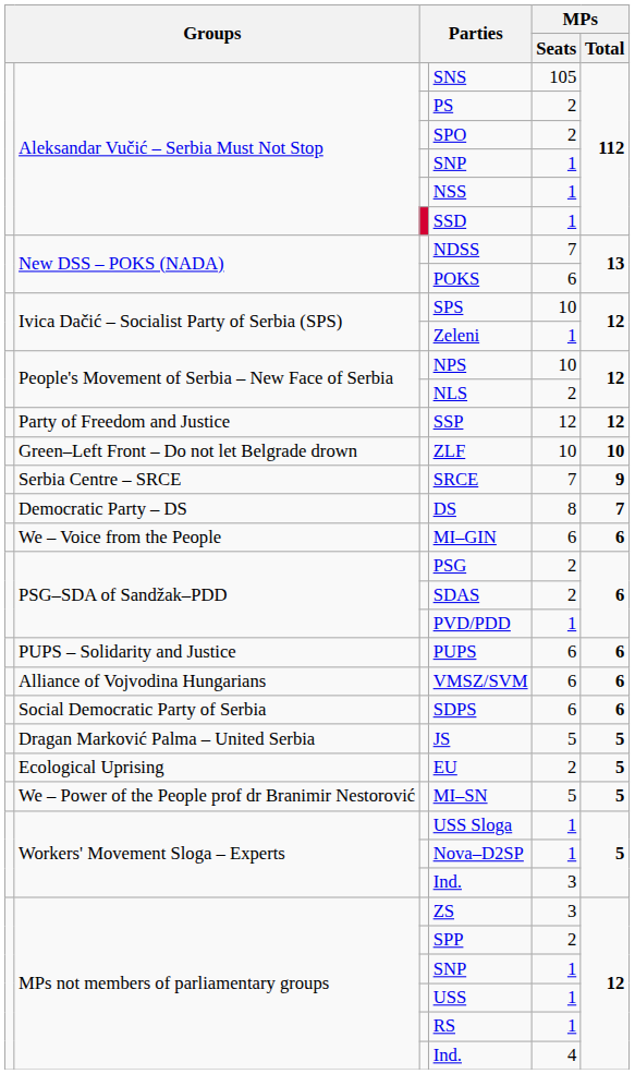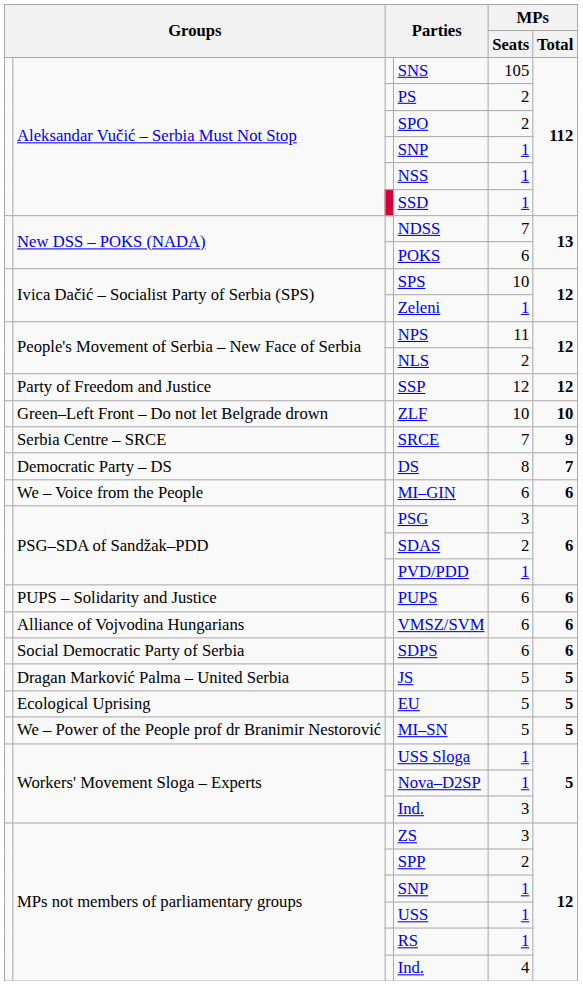NPS | MPs / Seats: 10 -> 11
PSG | MPs / Seats: 2 -> 3
EU | MPs / Seats: 2 -> 5
